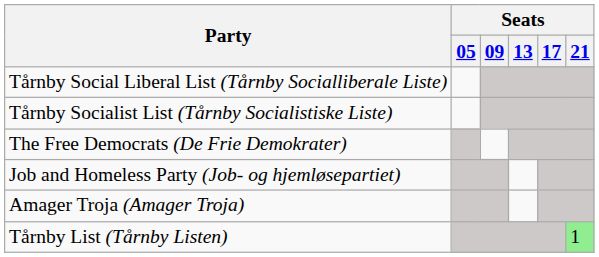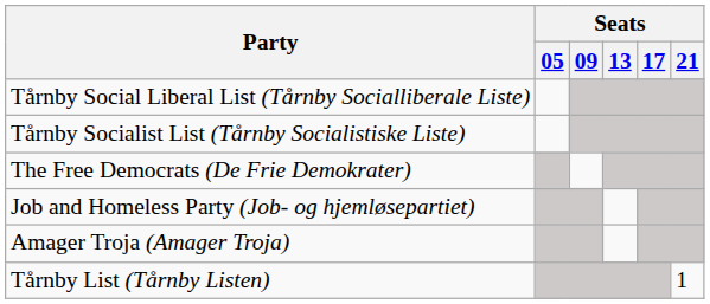Tårnby List (Tårnby Listen) | Seats / 21: lightgreen background -> no background
